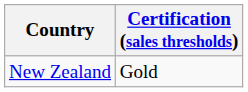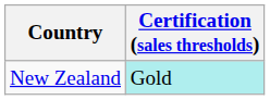New Zealand | Certification (sales thresholds): no background -> paleturquoise background
